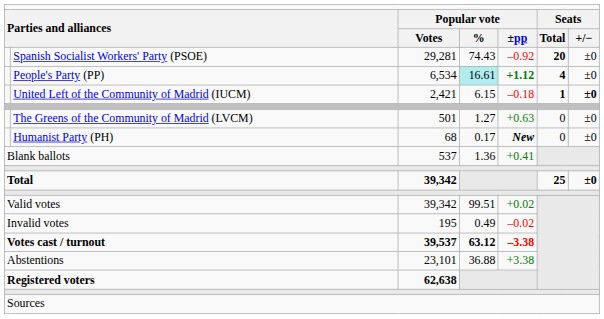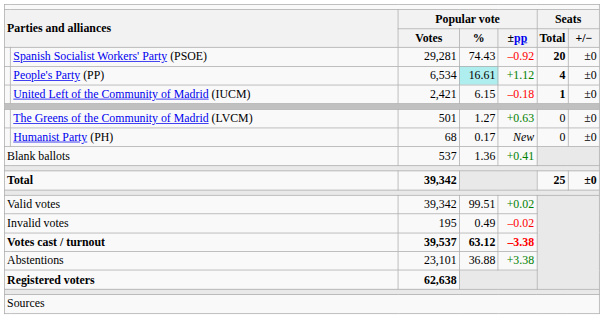People's Party (PP) | column 5: bold -> normal
United Left of the Community of Madrid (IUCM) | column 7: bold -> normal
Humanist Party (PH) | column 5: bold -> normal
